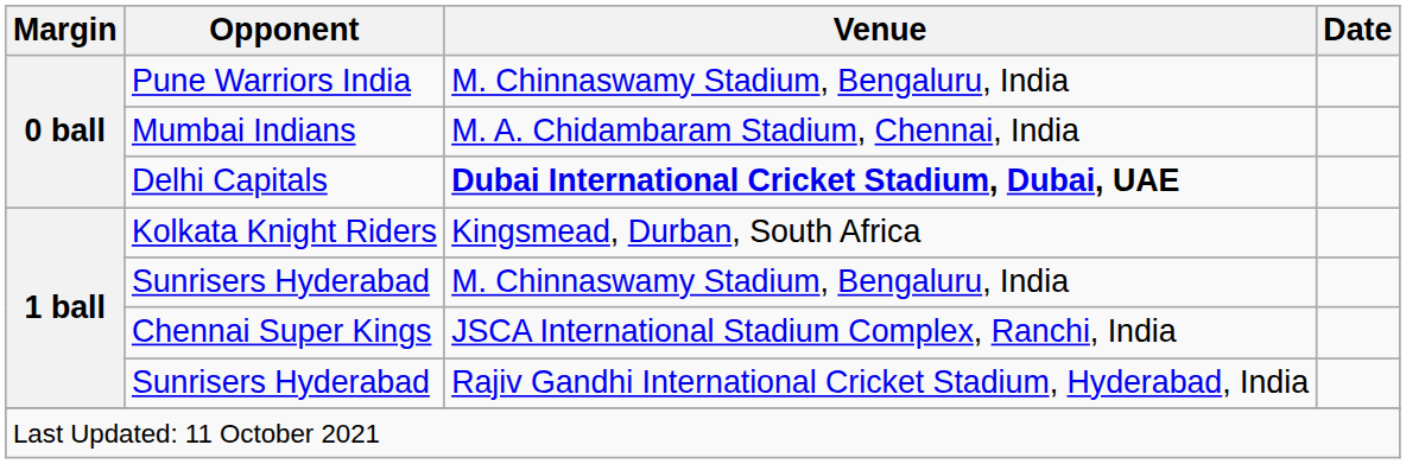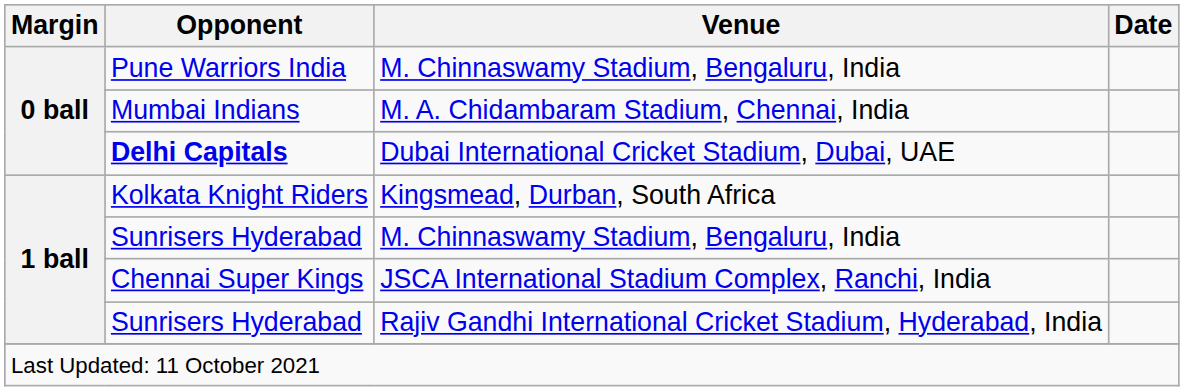Delhi Capitals | Opponent: normal -> bold
Delhi Capitals | Venue: bold -> normal
